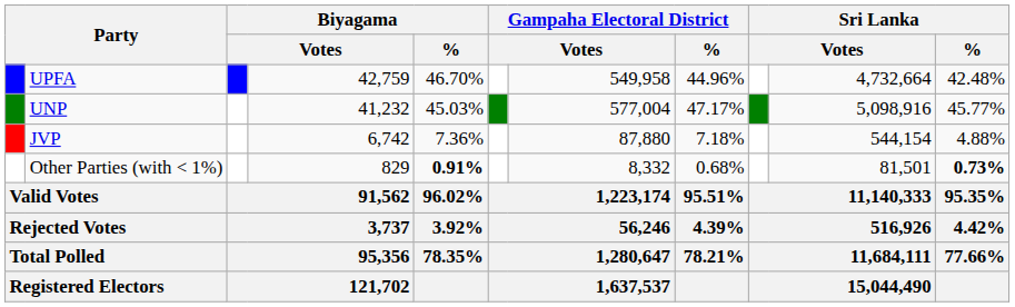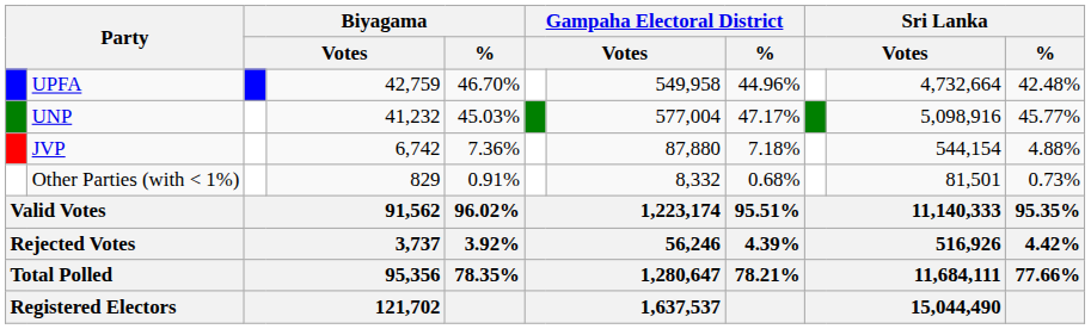Other Parties (with < 1%) | Biyagama / %: bold -> normal
Other Parties (with < 1%) | Sri Lanka / %: bold -> normal
